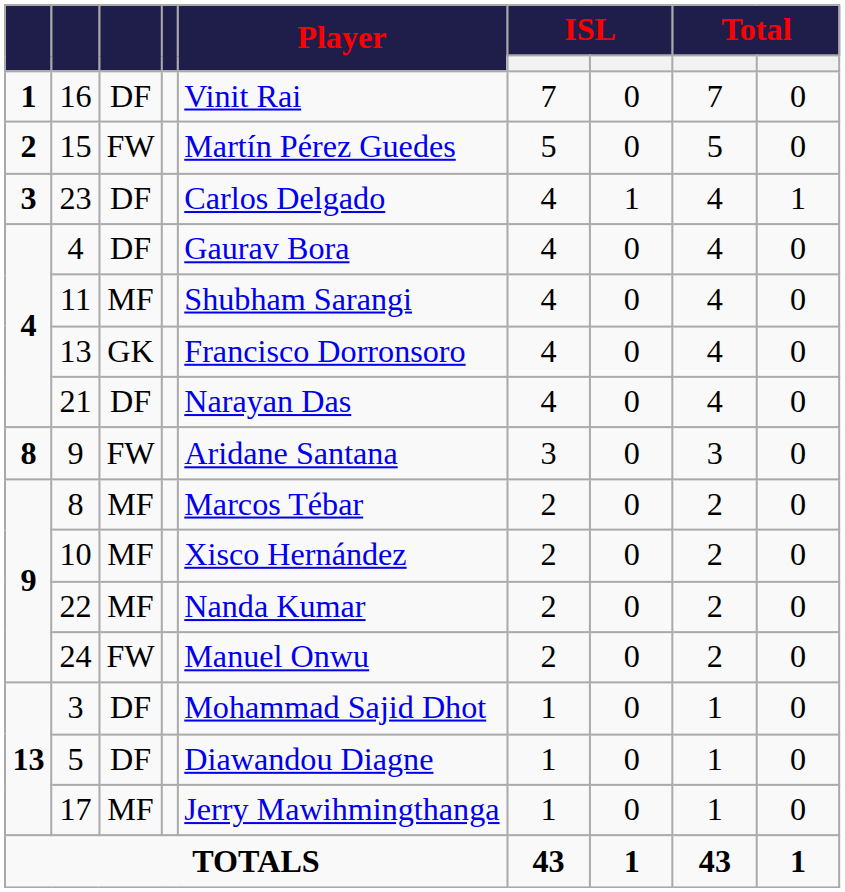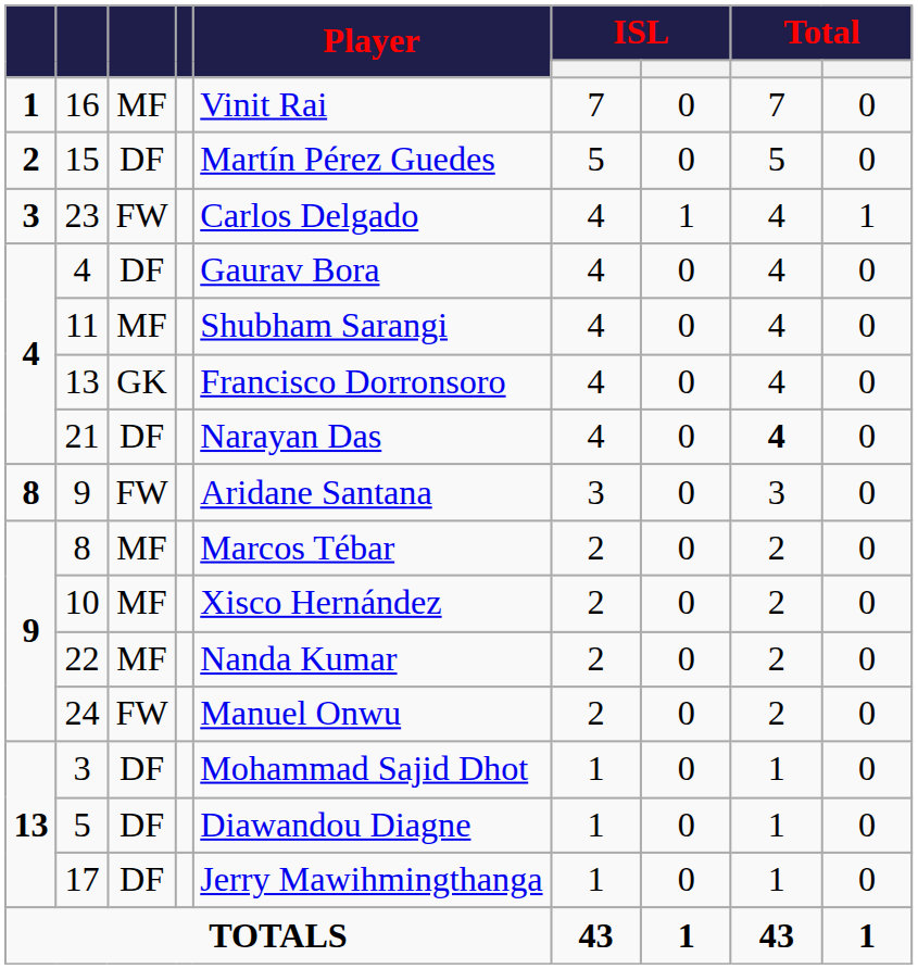16 | column 3: DF -> MF
15 | column 3: FW -> DF
23 | column 3: DF -> FW
21 | column 8: normal -> bold
17 | column 3: MF -> DF
